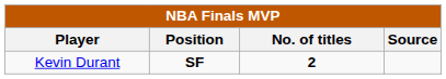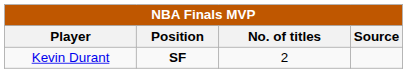Kevin Durant | No. of titles: bold -> normal
